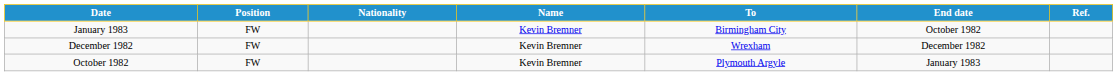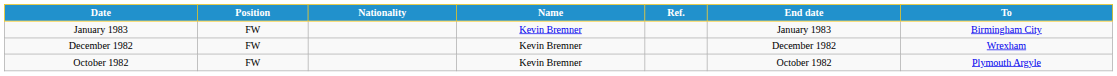columns swapped: To <-> Ref.
row 2 | End date: October 1982 -> January 1983
row 4 | End date: January 1983 -> October 1982
